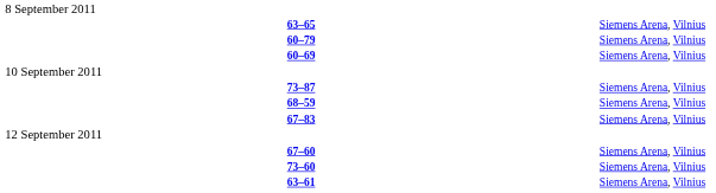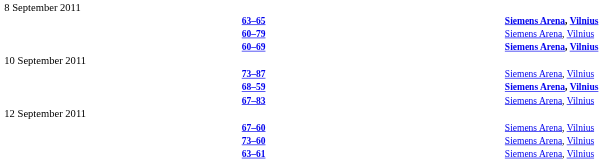63–65 | column 3: normal -> bold
60–69 | column 3: normal -> bold
68–59 | column 3: normal -> bold
